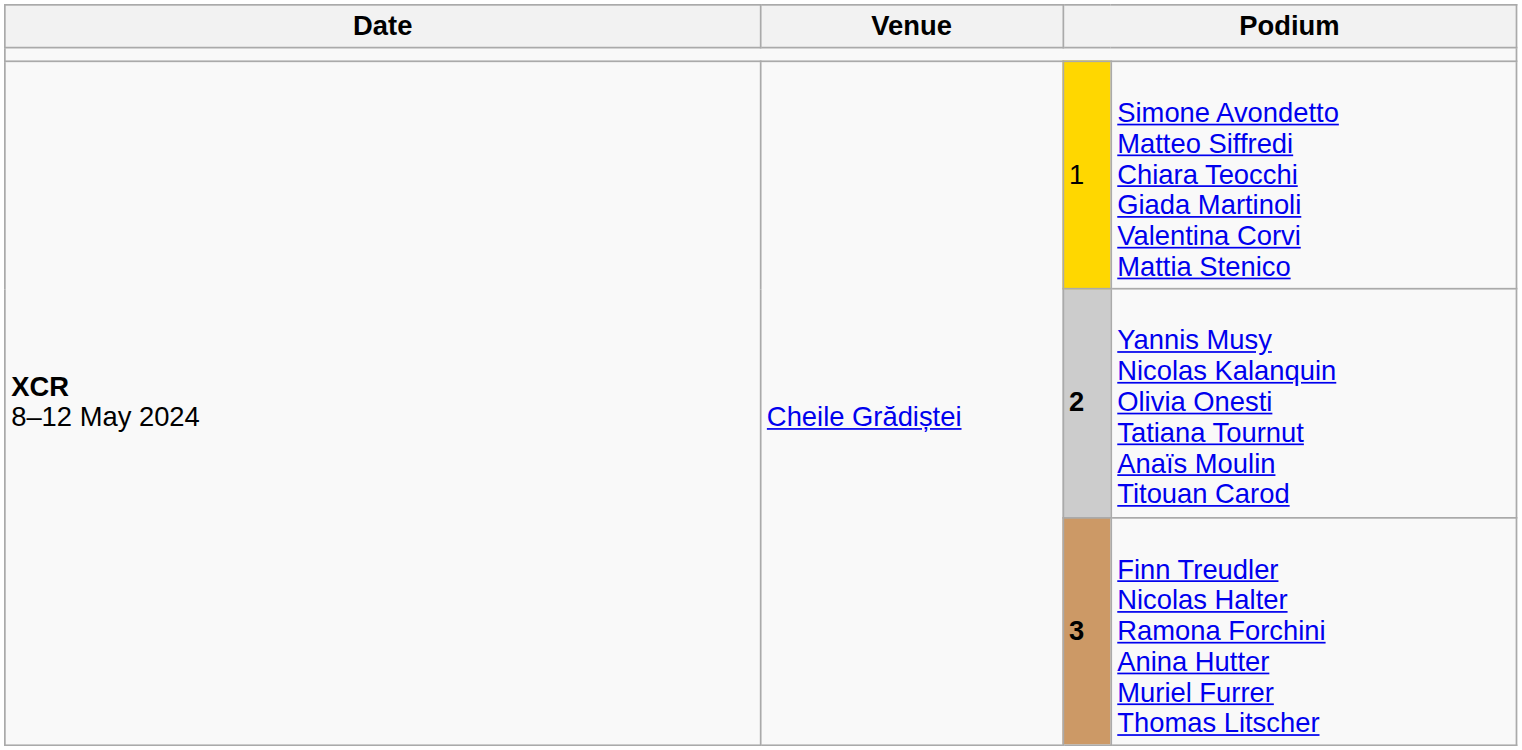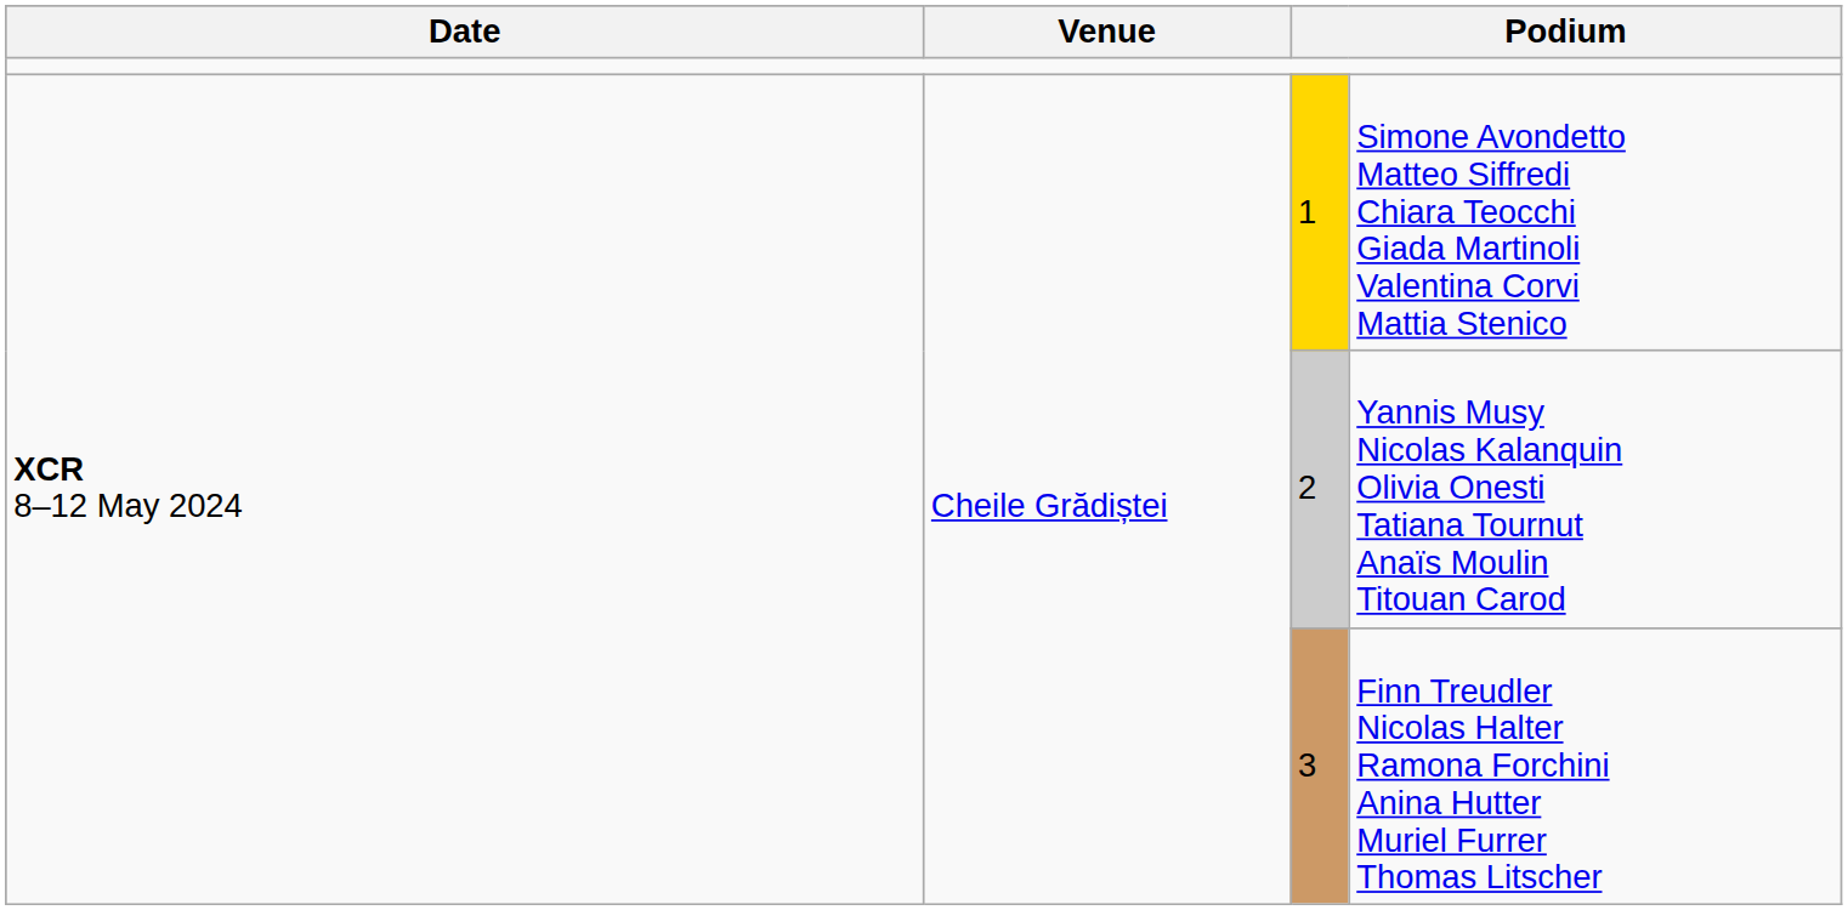row 4 | column 3: bold -> normal
row 5 | column 3: bold -> normal
